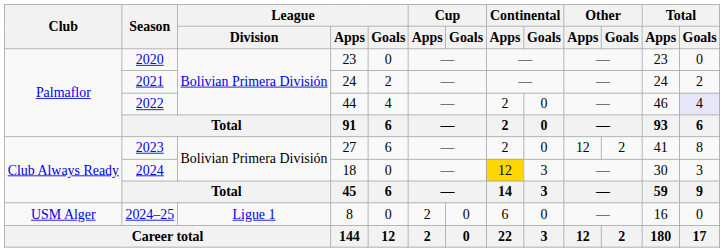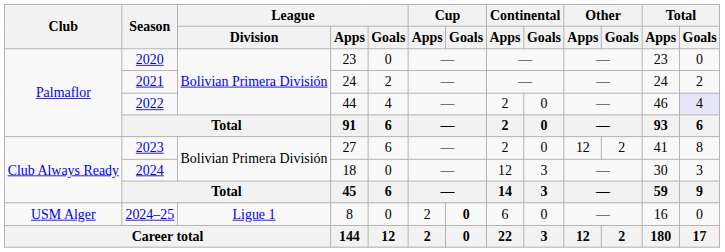2024 | Continental / Apps: gold background -> no background
2024–25 | Cup / Goals: normal -> bold
